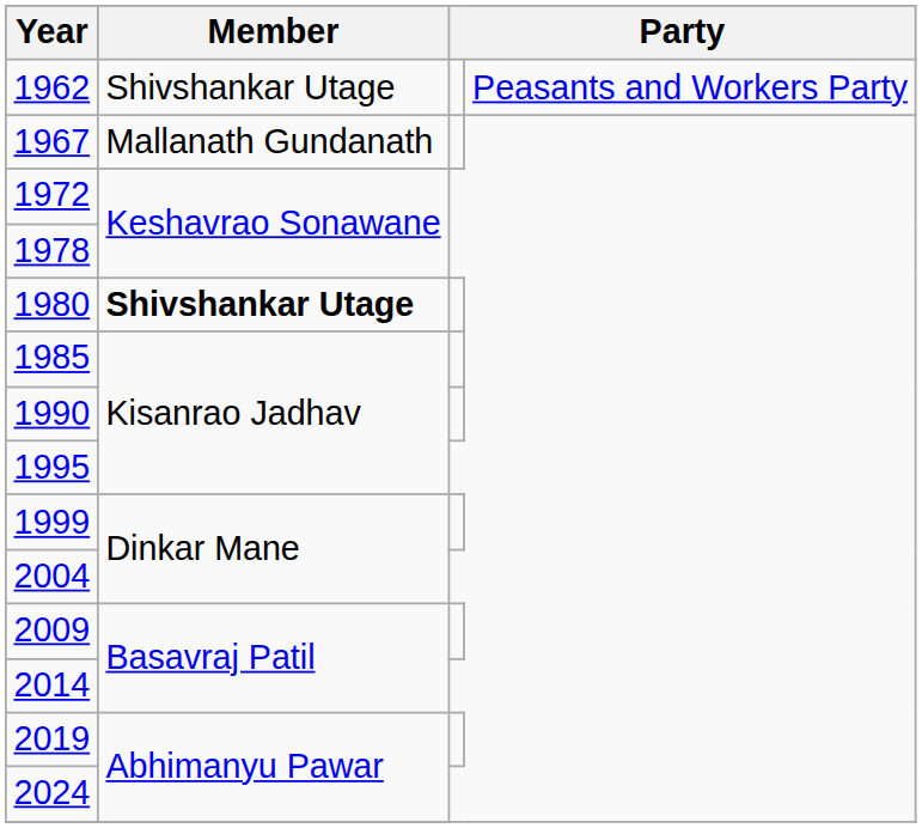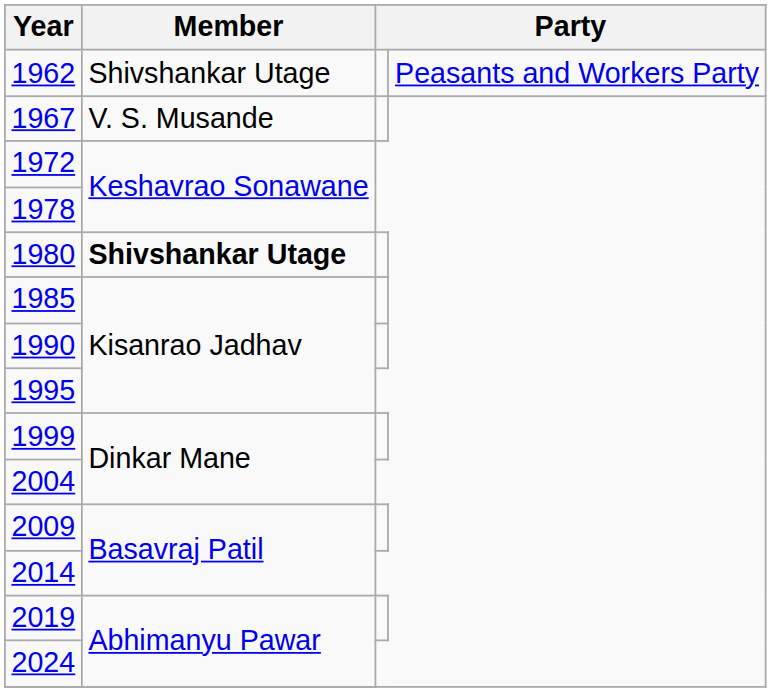1967 | Member: Mallanath Gundanath -> V. S. Musande
